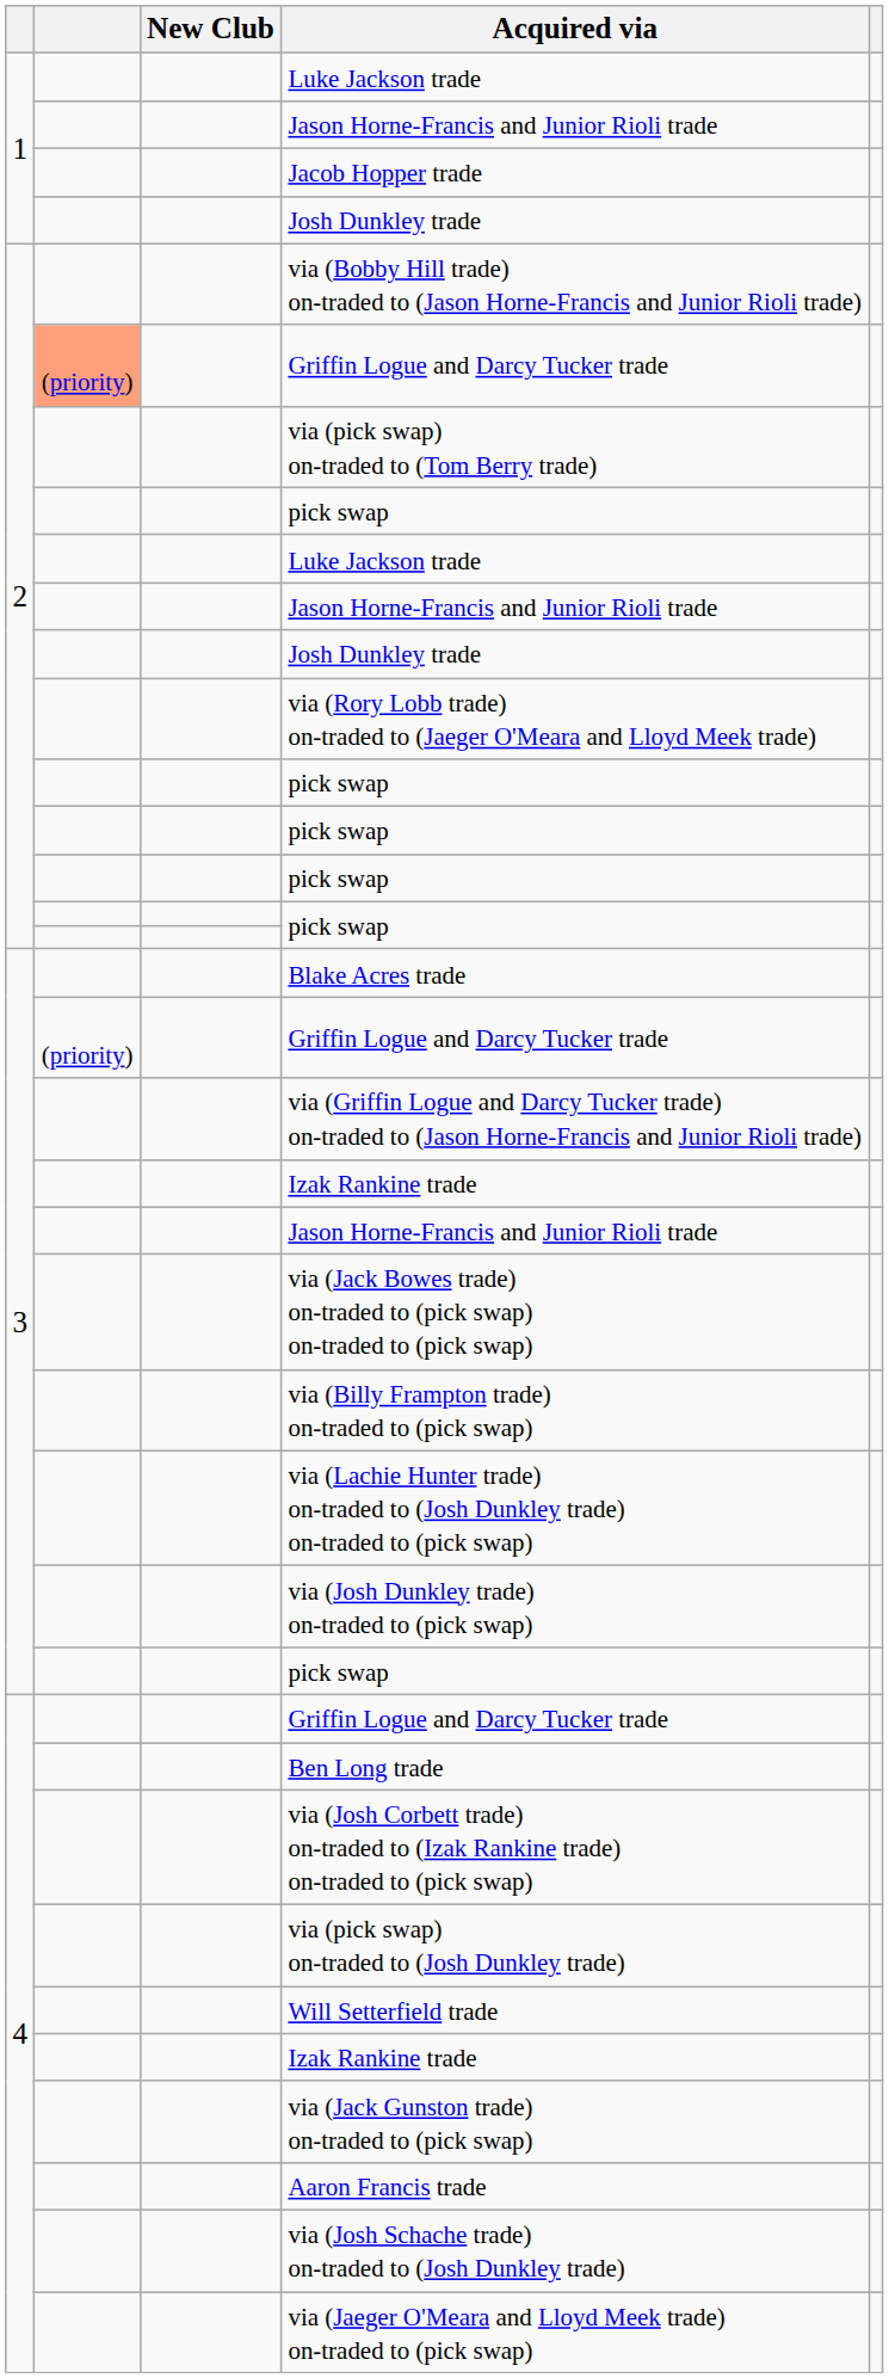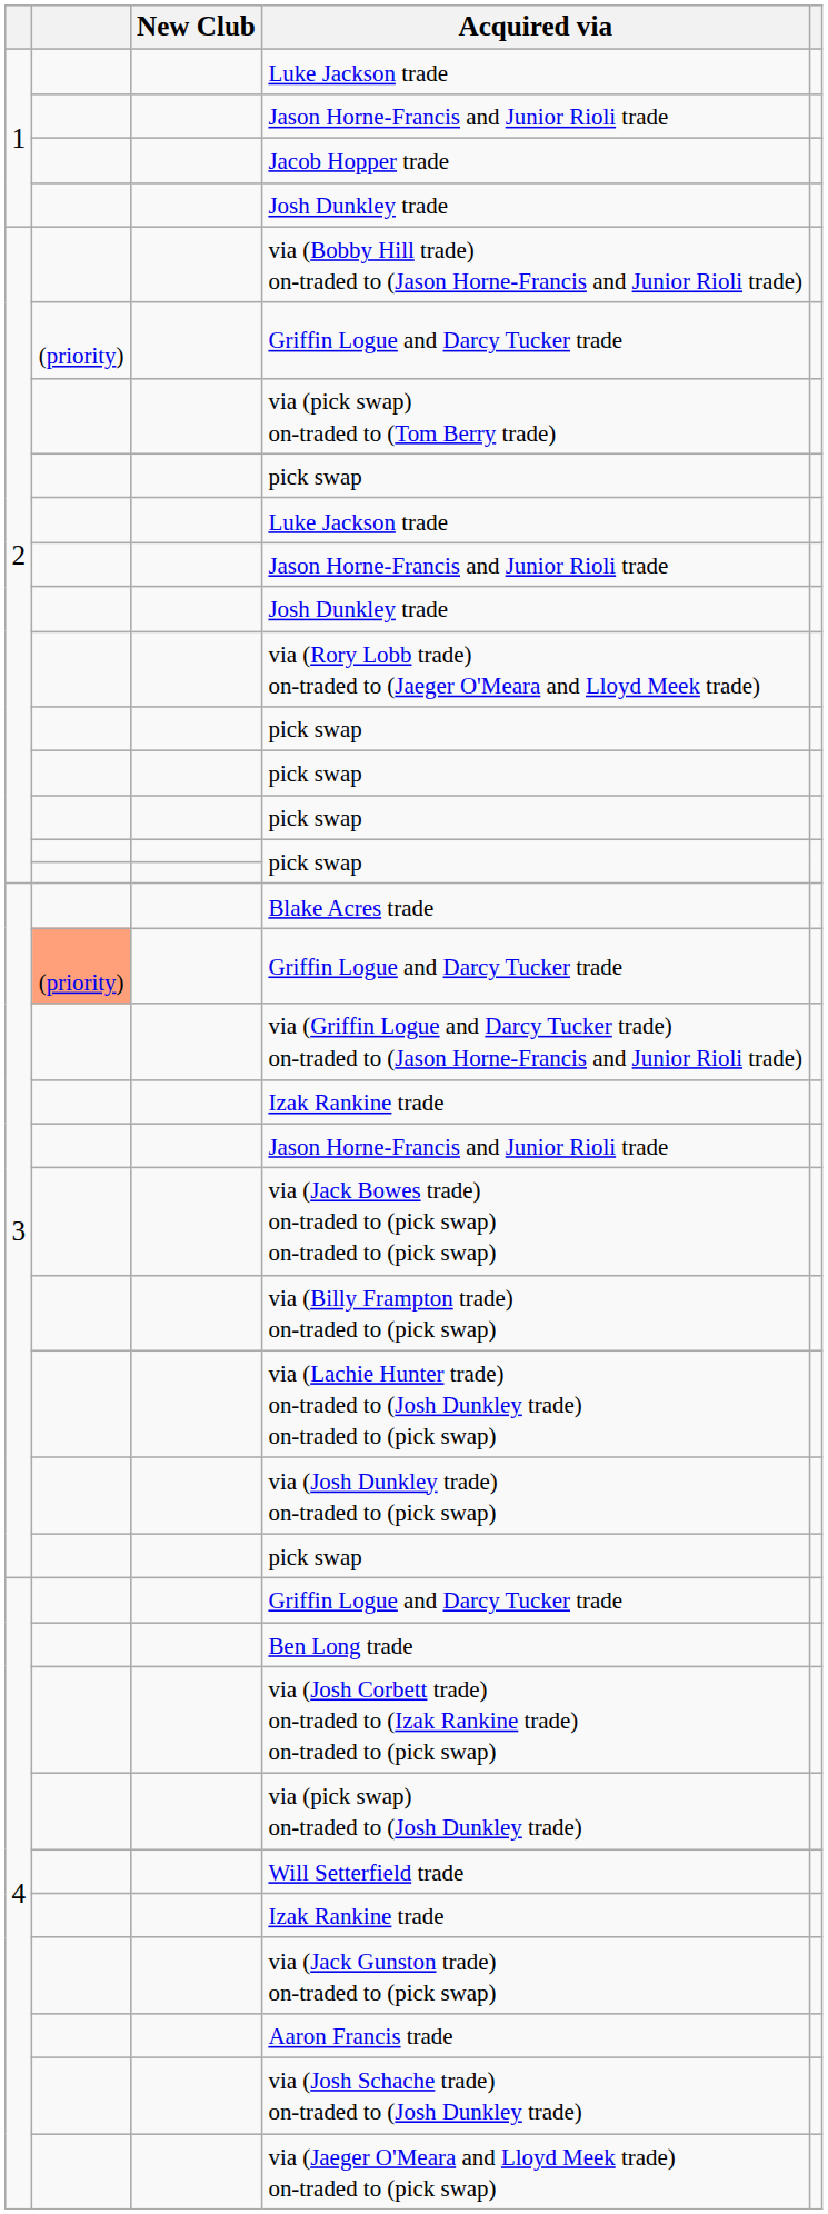2 / Griffin Logue and Darcy Tucker trade | column 2: lightsalmon background -> no background
3 / Griffin Logue and Darcy Tucker trade | column 2: no background -> lightsalmon background
